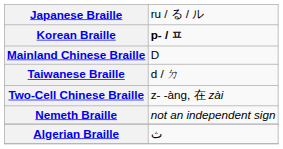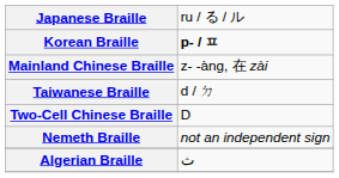Mainland Chinese Braille | column 2: D -> z- -àng, 在 zài
Two-Cell Chinese Braille | column 2: z- -àng, 在 zài -> D
